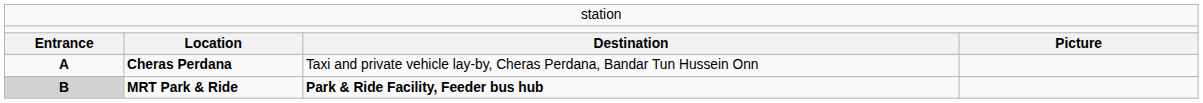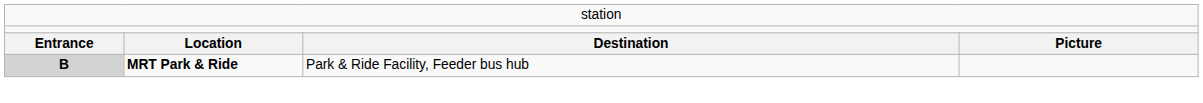- row: A | Cheras Perdana | Taxi and private vehicle lay-by, Cheras Perdana, Bandar Tun Hussein Onn
MRT Park & Ride | column 3: bold -> normal
